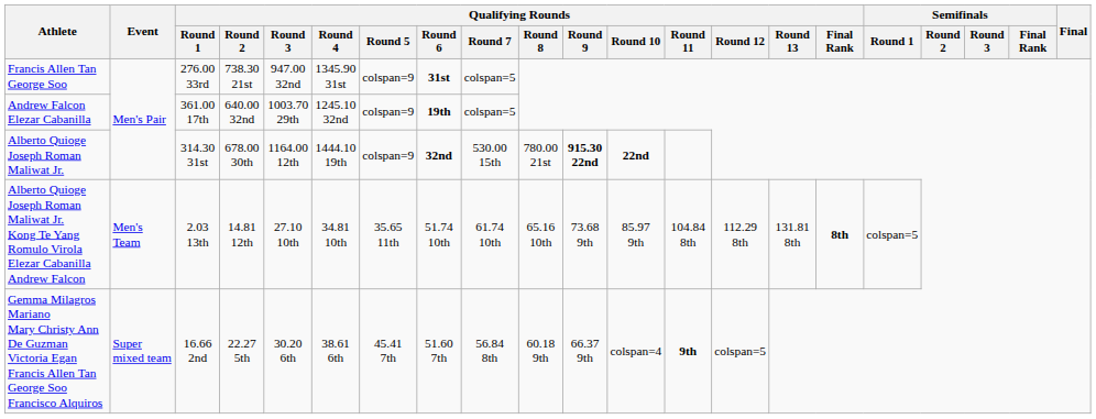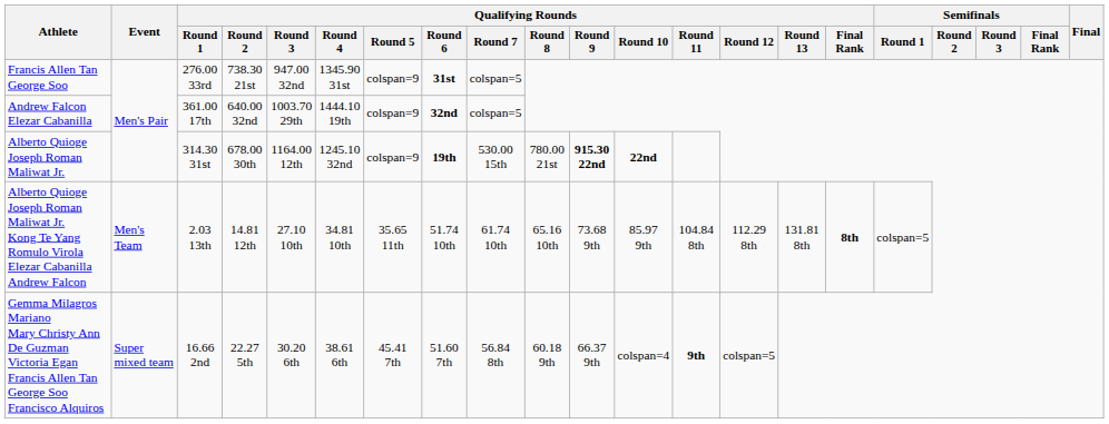Andrew Falcon Elezar Cabanilla | Qualifying Rounds / Round 4: 1245.10 32nd -> 1444.10 19th
Andrew Falcon Elezar Cabanilla | Qualifying Rounds / Round 6: 19th -> 32nd
Alberto Quioge Joseph Roman Maliwat Jr. | Qualifying Rounds / Round 4: 1444.10 19th -> 1245.10 32nd
Alberto Quioge Joseph Roman Maliwat Jr. | Qualifying Rounds / Round 6: 32nd -> 19th
